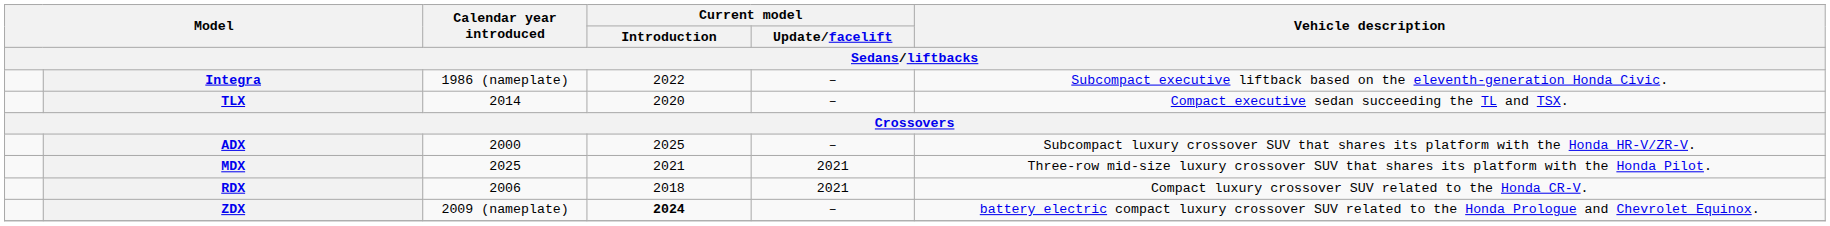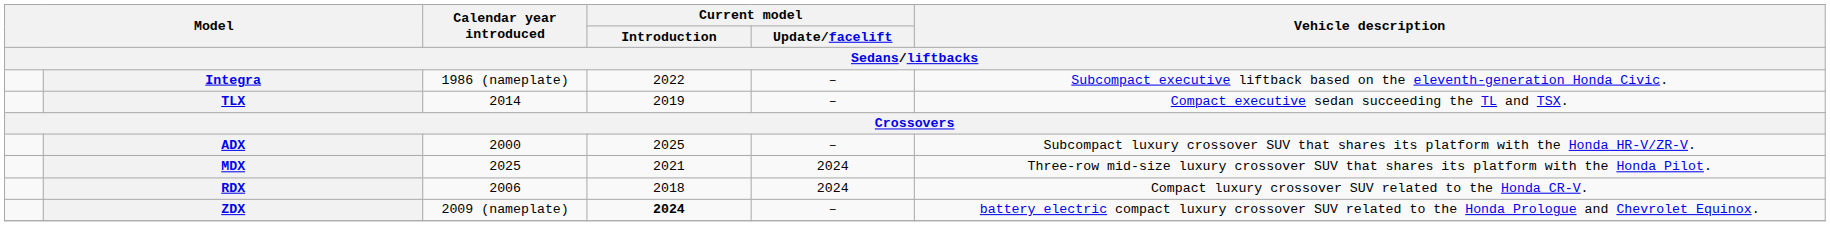TLX | Current model / Introduction: 2020 -> 2019
MDX | Current model / Update/facelift: 2021 -> 2024
RDX | Current model / Update/facelift: 2021 -> 2024
